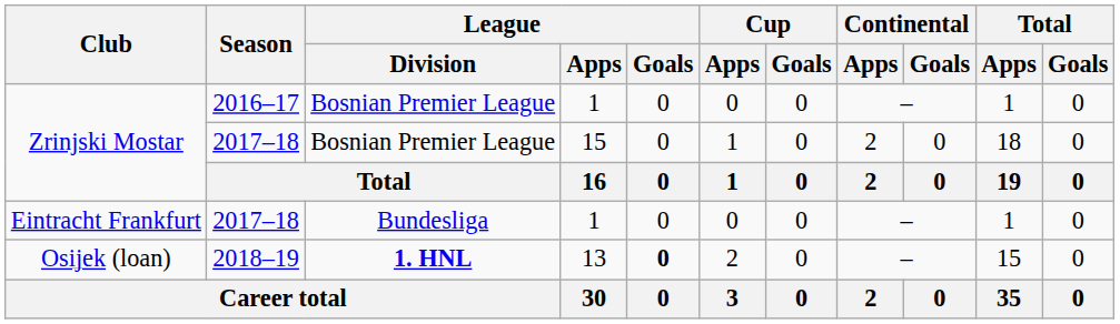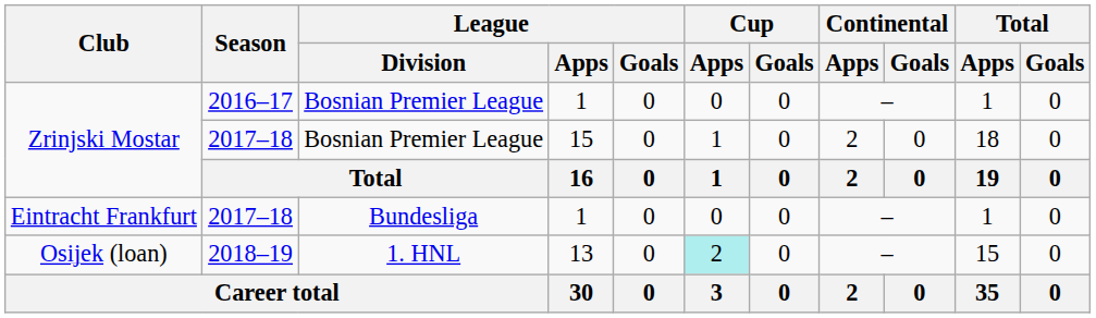Osijek (loan) | League / Division: bold -> normal
Osijek (loan) | League / Goals: bold -> normal
Osijek (loan) | Cup / Apps: no background -> paleturquoise background
